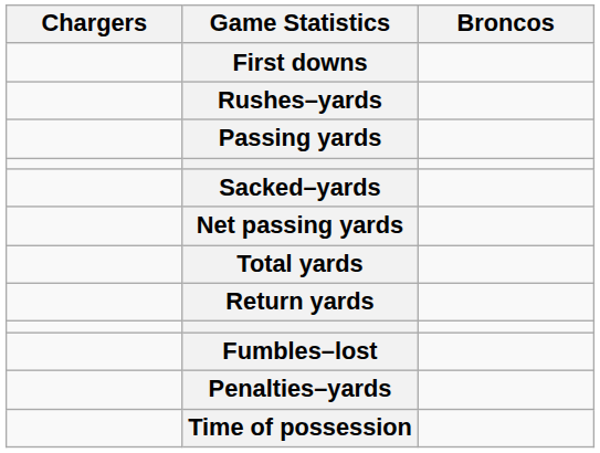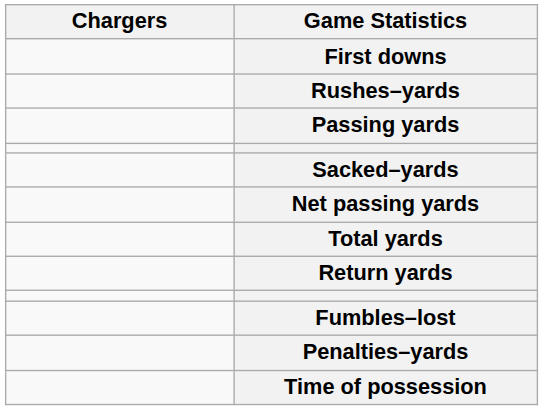- column: Broncos
